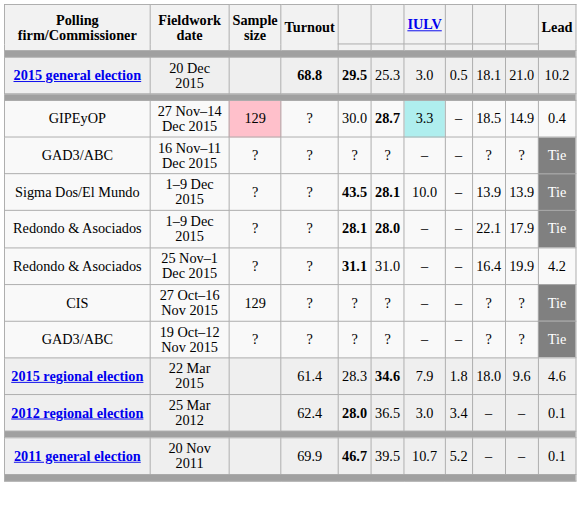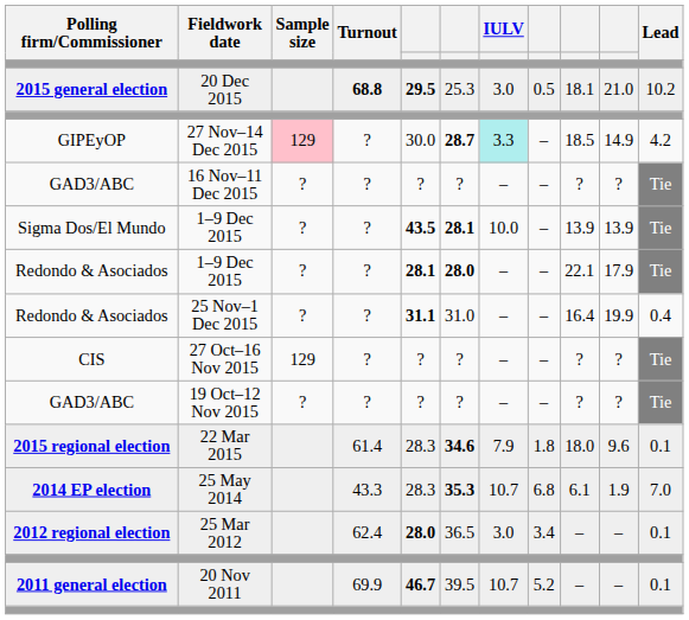27 Nov–14 Dec 2015 | Lead: 0.4 -> 4.2
25 Nov–1 Dec 2015 | Lead: 4.2 -> 0.4
22 Mar 2015 | Lead: 4.6 -> 0.1
+ row: 2014 EP election | 25 May 2014 | 43.3 | 28.3 | 35.3 | 10.7 | 6.8 | 6.1 | 1.9 | 7.0
